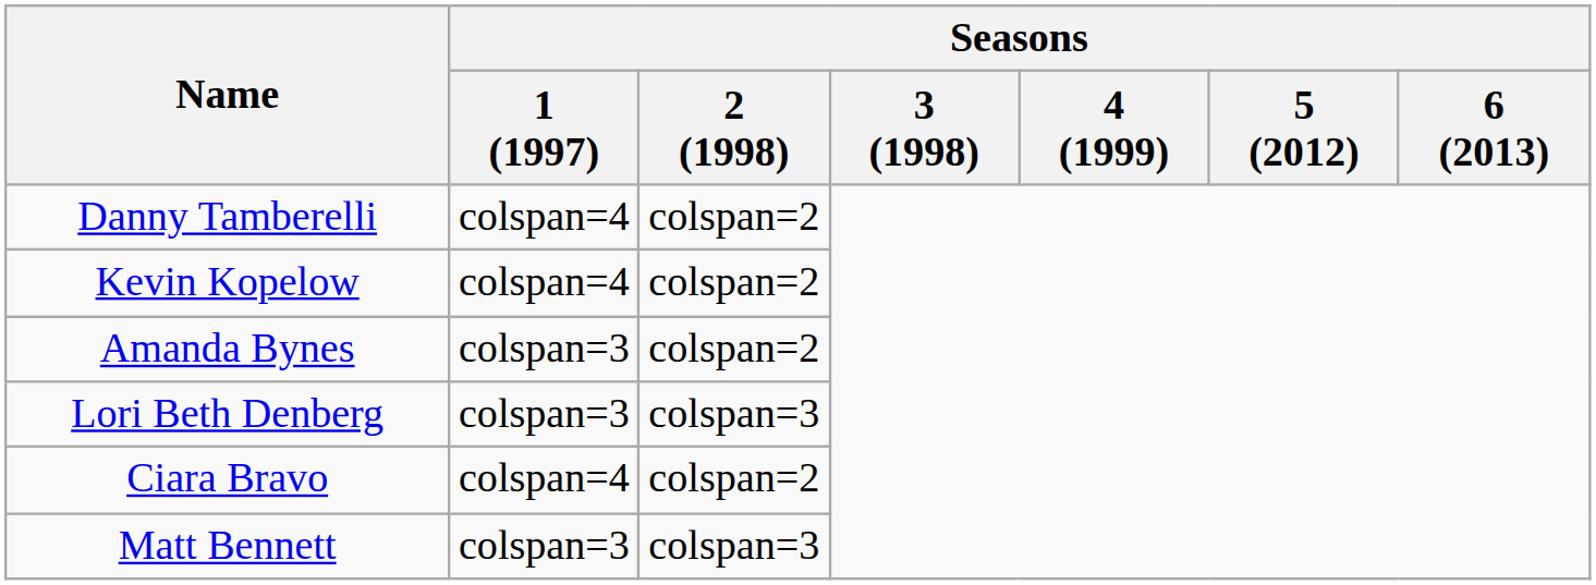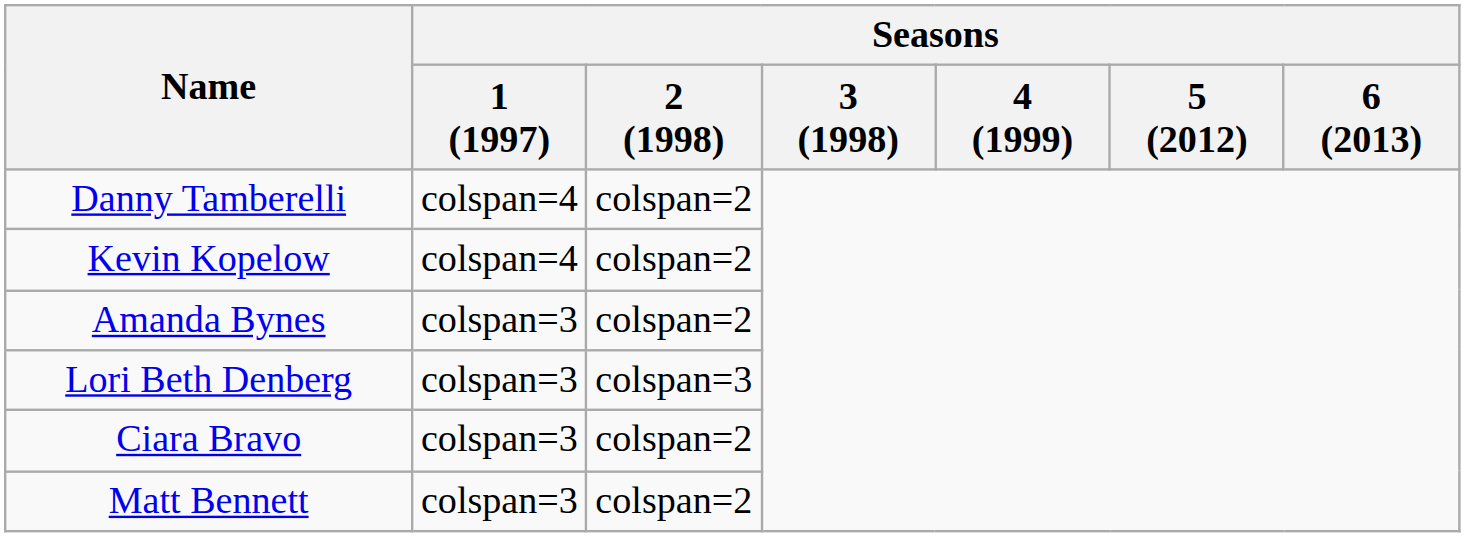Ciara Bravo | Seasons / 1 (1997): colspan=4 -> colspan=3
Matt Bennett | Seasons / 2 (1998): colspan=3 -> colspan=2
